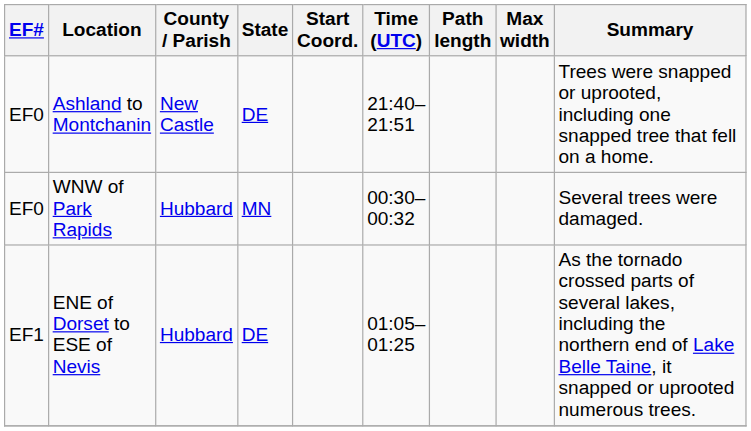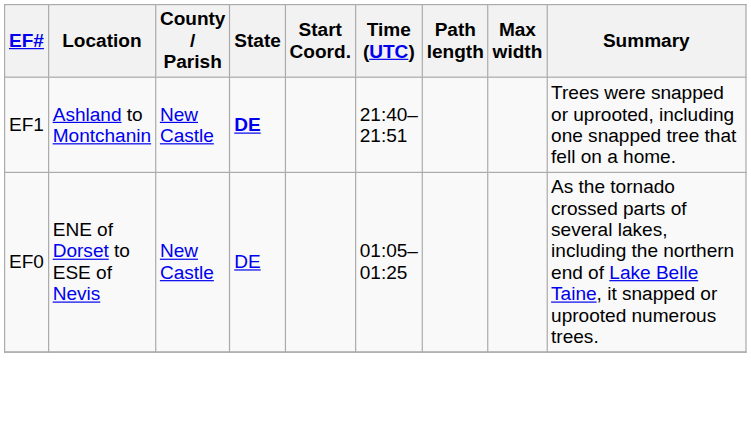Ashland to Montchanin | EF#: EF0 -> EF1
Ashland to Montchanin | State: normal -> bold
- row: EF0 | WNW of Park Rapids | Hubbard | MN | 00:30–00:32 | Several trees were damaged.
ENE of Dorset to ESE of Nevis | EF#: EF1 -> EF0
ENE of Dorset to ESE of Nevis | County / Parish: Hubbard -> New Castle
